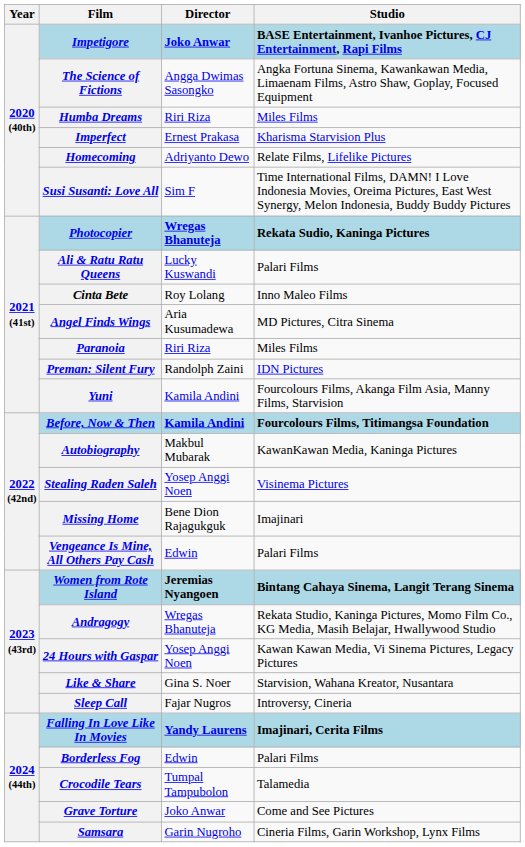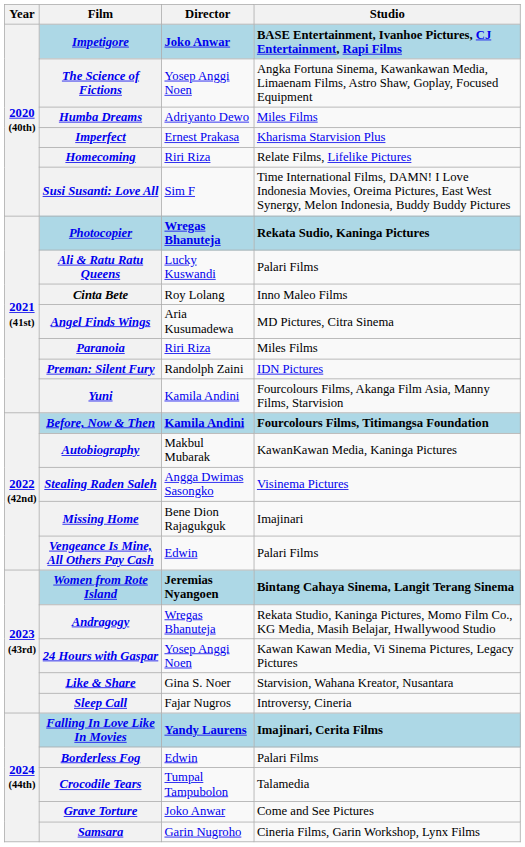The Science of Fictions | Director: Angga Dwimas Sasongko -> Yosep Anggi Noen
Humba Dreams | Director: Riri Riza -> Adriyanto Dewo
Homecoming | Director: Adriyanto Dewo -> Riri Riza
Stealing Raden Saleh | Director: Yosep Anggi Noen -> Angga Dwimas Sasongko
